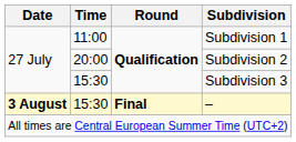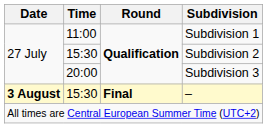Subdivision 2 | Time: 20:00 -> 15:30
Subdivision 3 | Time: 15:30 -> 20:00
